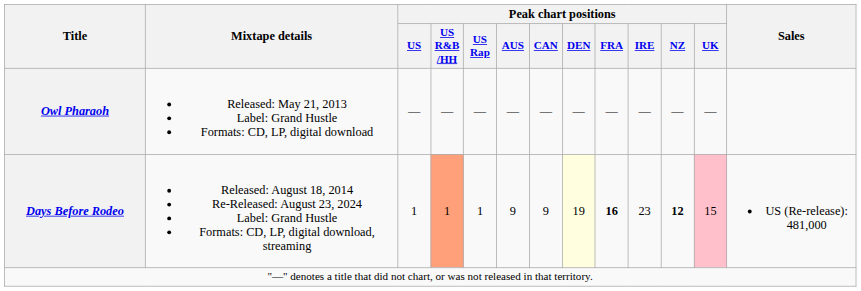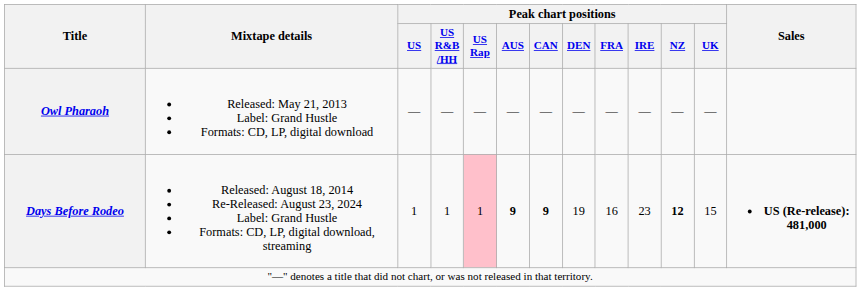Days Before Rodeo | Peak chart positions / US R&B /HH: lightsalmon background -> no background
Days Before Rodeo | Peak chart positions / US Rap: no background -> pink background
Days Before Rodeo | Peak chart positions / AUS: normal -> bold
Days Before Rodeo | Peak chart positions / CAN: normal -> bold
Days Before Rodeo | Peak chart positions / DEN: lightyellow background -> no background
Days Before Rodeo | Peak chart positions / FRA: bold -> normal
Days Before Rodeo | Peak chart positions / UK: pink background -> no background
Days Before Rodeo | Sales: normal -> bold
